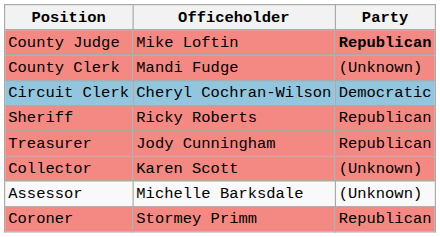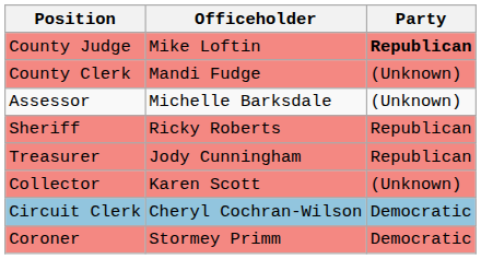rows swapped: Circuit Clerk <-> Assessor
Coroner | Party: Republican -> Democratic
